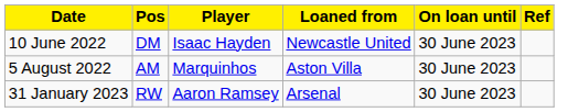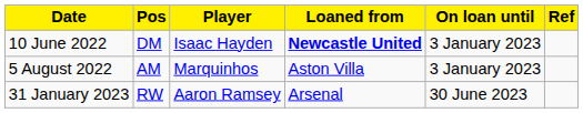10 June 2022 | Loaned from: normal -> bold
10 June 2022 | On loan until: 30 June 2023 -> 3 January 2023
5 August 2022 | On loan until: 30 June 2023 -> 3 January 2023
